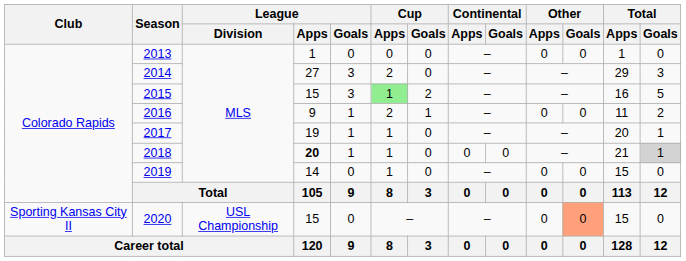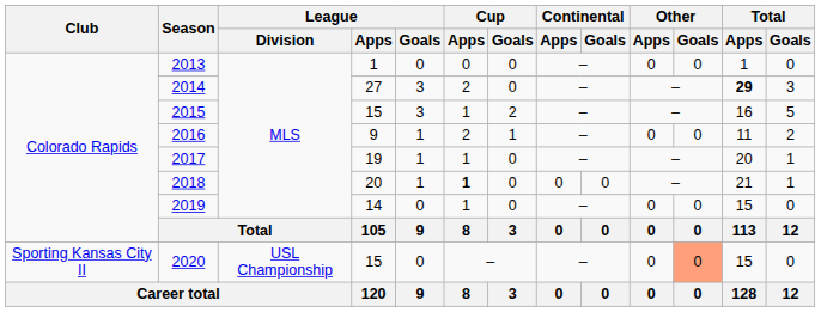2014 | Total / Apps: normal -> bold
2015 | Cup / Apps: lightgreen background -> no background
2018 | League / Apps: bold -> normal
2018 | Cup / Apps: normal -> bold
2018 | Total / Goals: lightgrey background -> no background
